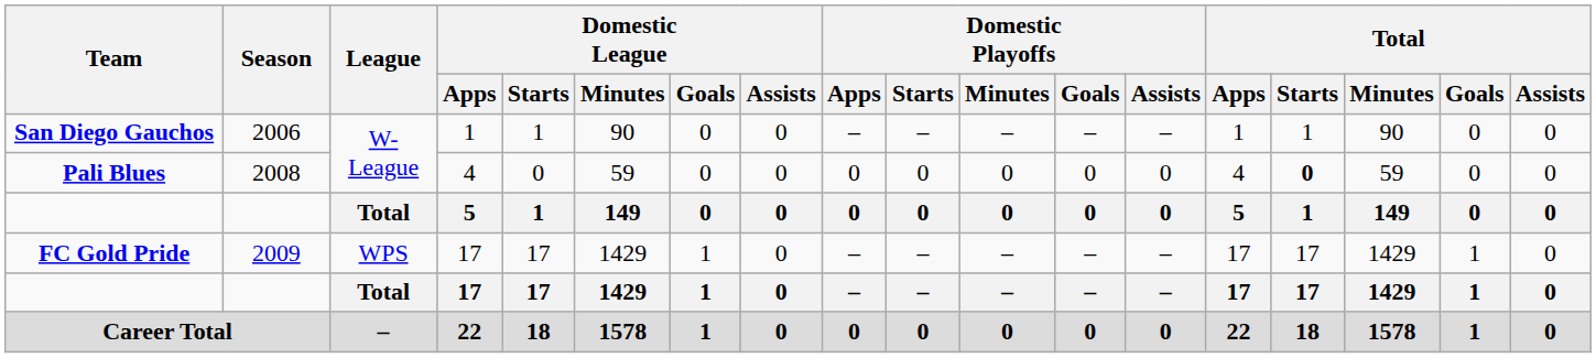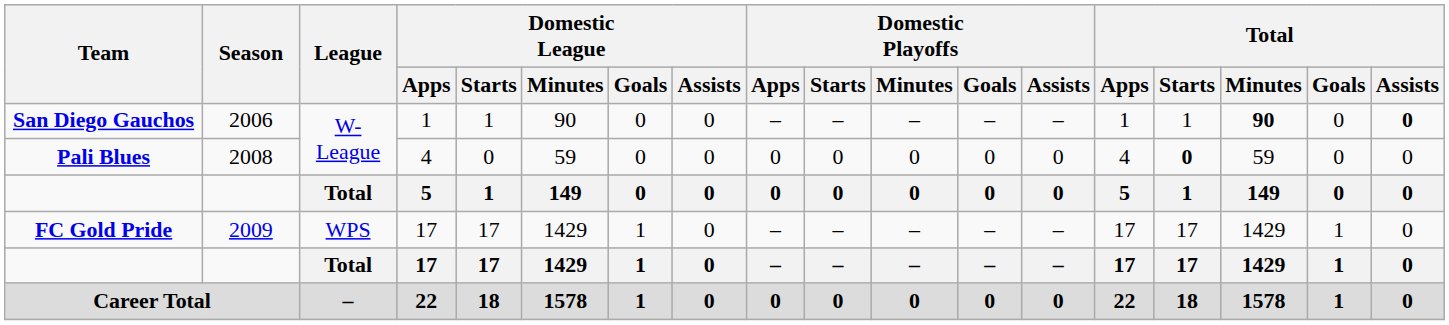San Diego Gauchos | Total / Minutes: normal -> bold
San Diego Gauchos | Total / Assists: normal -> bold
